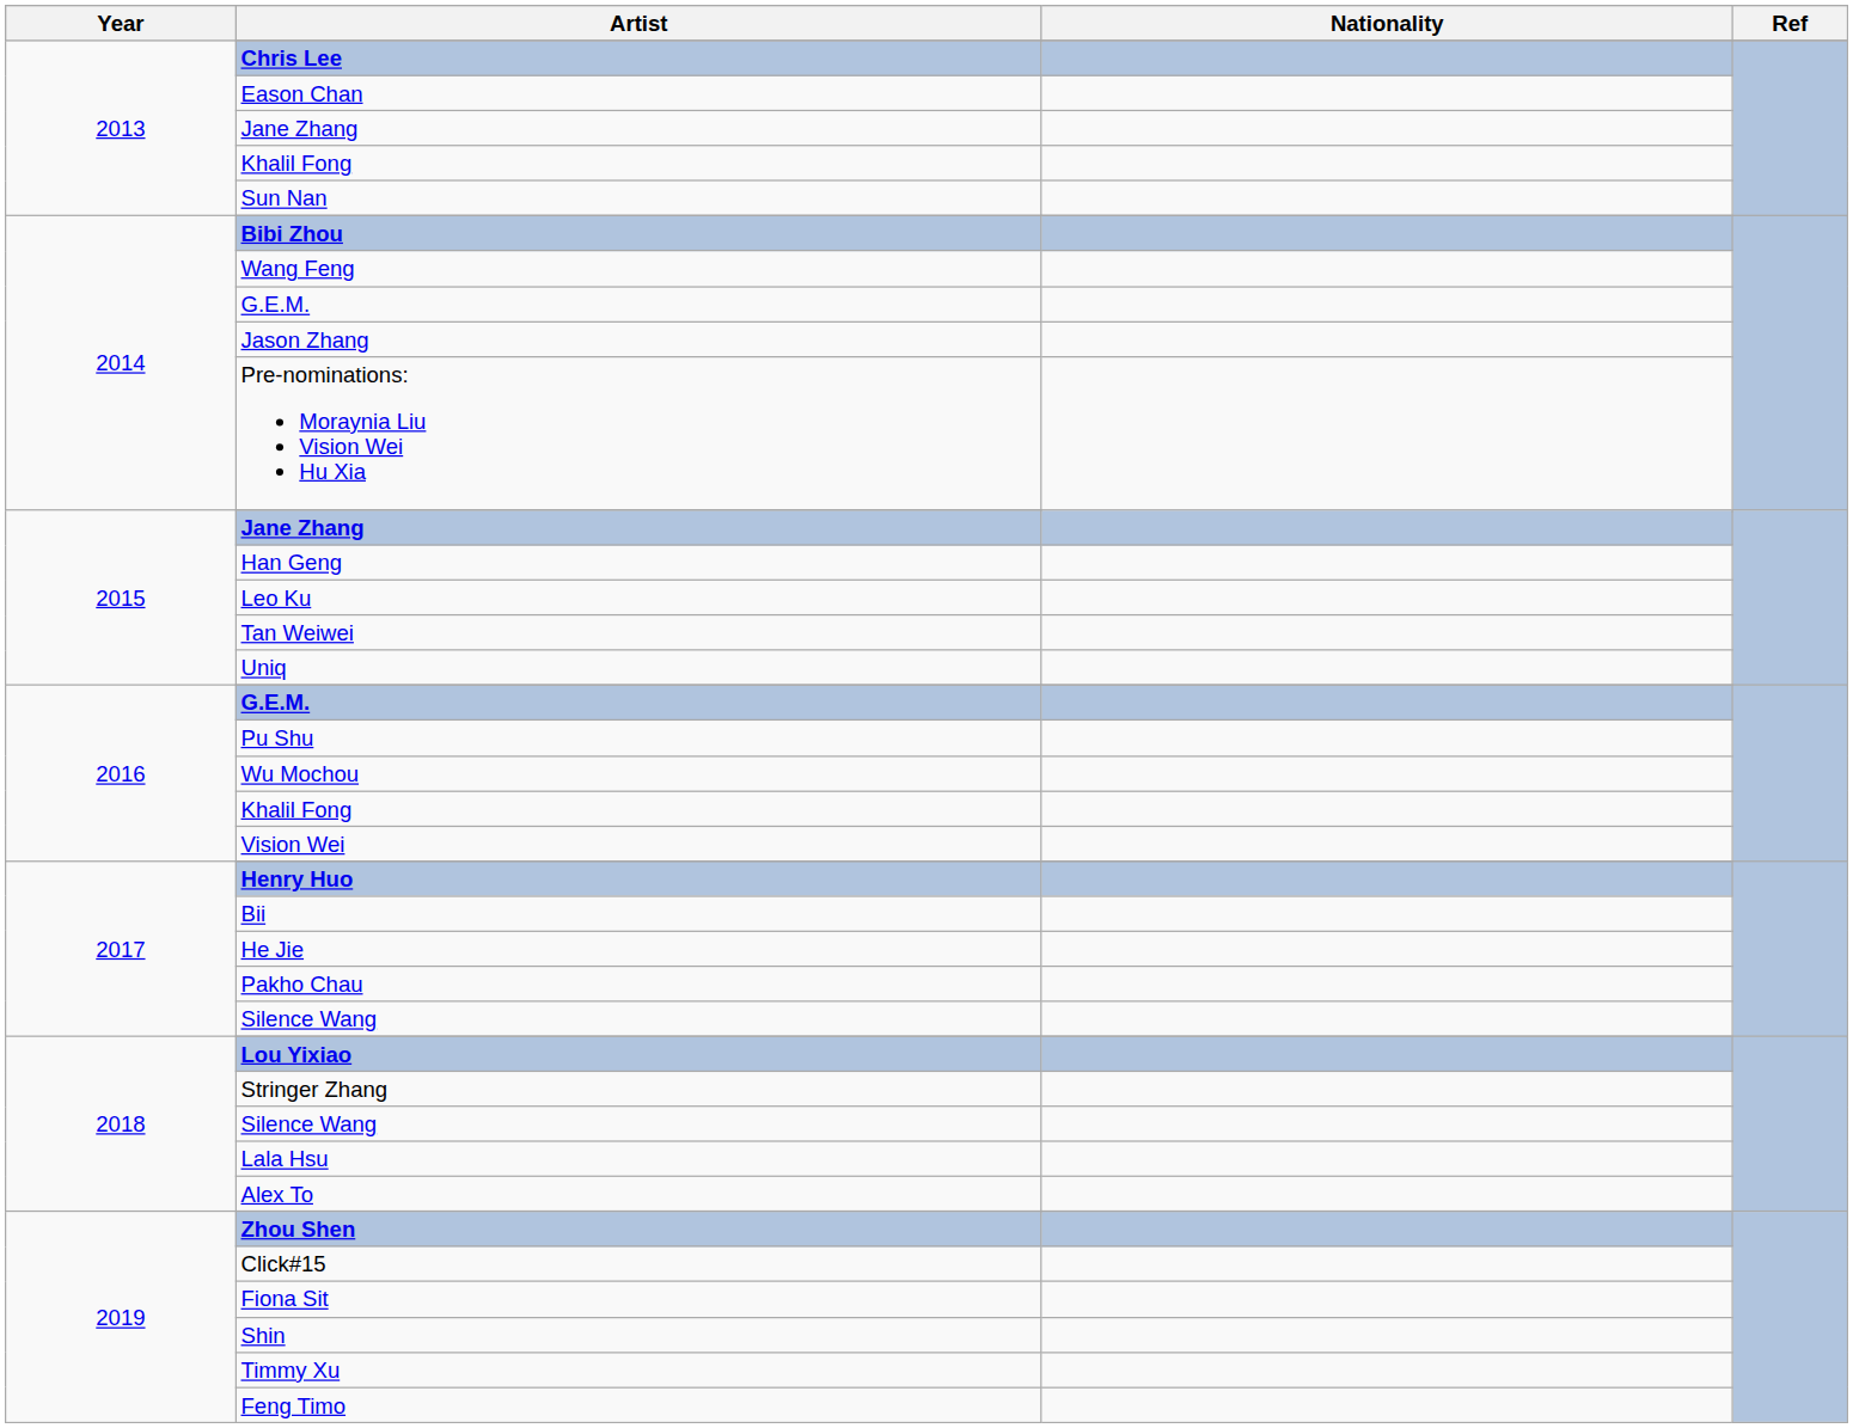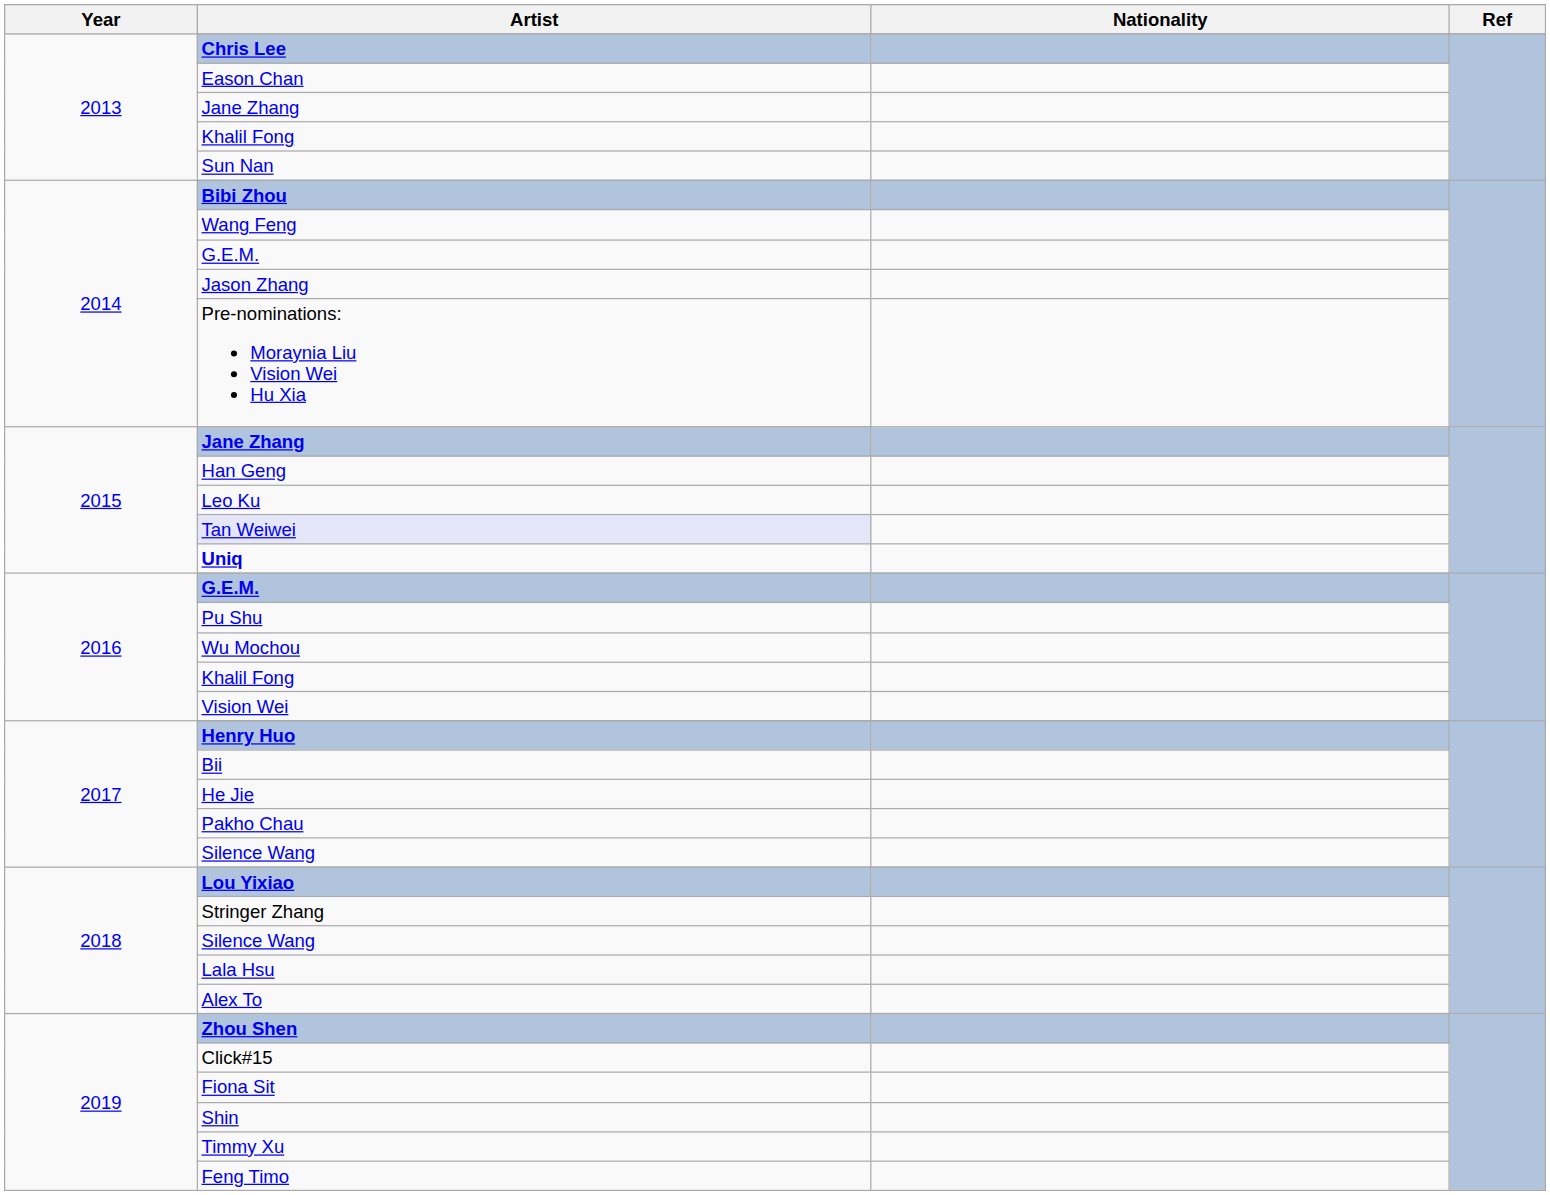Tan Weiwei | Artist: no background -> lavender background
Uniq | Artist: normal -> bold
